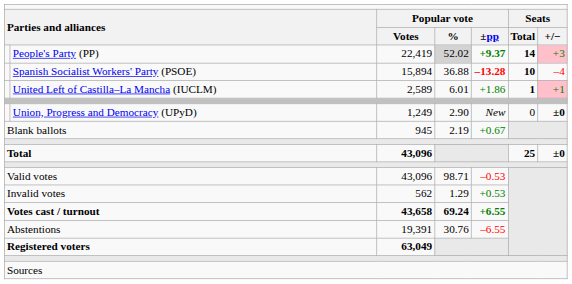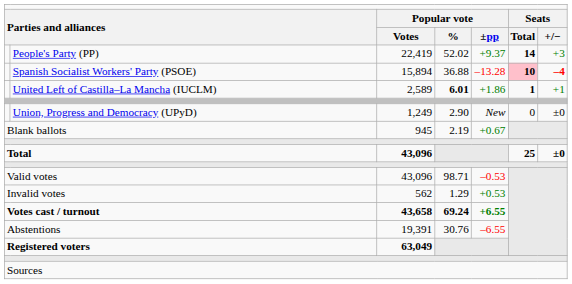People's Party (PP) | column 4: lightgrey background -> no background
People's Party (PP) | column 5: bold -> normal
People's Party (PP) | column 7: pink background -> no background
Spanish Socialist Workers' Party (PSOE) | column 5: bold -> normal
Spanish Socialist Workers' Party (PSOE) | column 6: no background -> pink background
Spanish Socialist Workers' Party (PSOE) | column 7: normal -> bold
United Left of Castilla–La Mancha (IUCLM) | column 4: normal -> bold
United Left of Castilla–La Mancha (IUCLM) | column 7: pink background -> no background
Union, Progress and Democracy (UPyD) | column 7: bold -> normal
